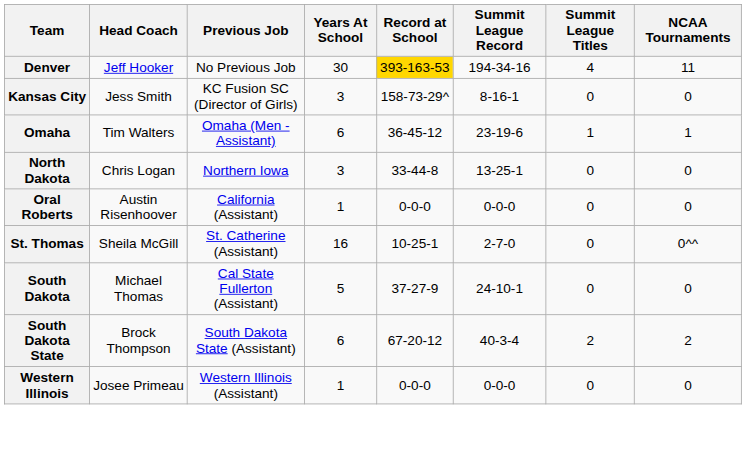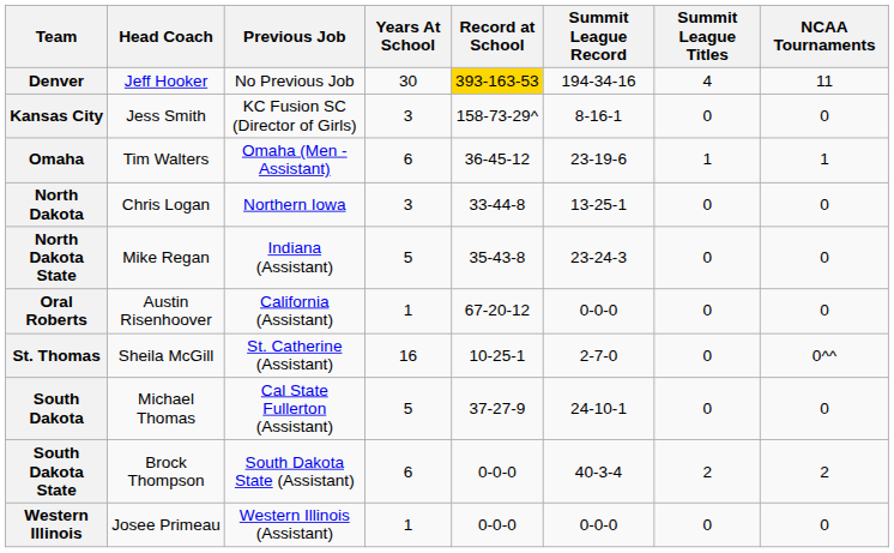+ row: North Dakota State | Mike Regan | Indiana (Assistant) | 5 | 35-43-8 | 23-24-3 | 0 | 0
Oral Roberts | Record at School: 0-0-0 -> 67-20-12
South Dakota State | Record at School: 67-20-12 -> 0-0-0
